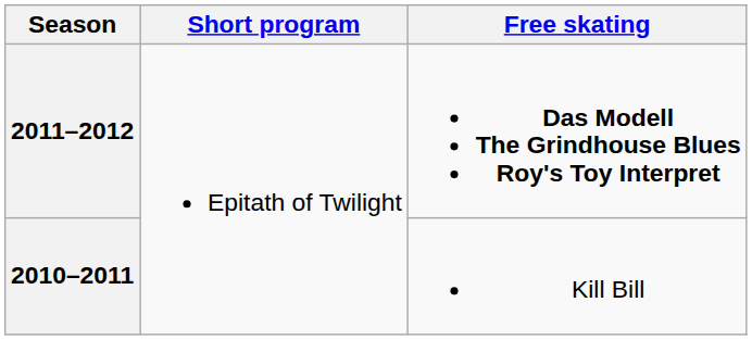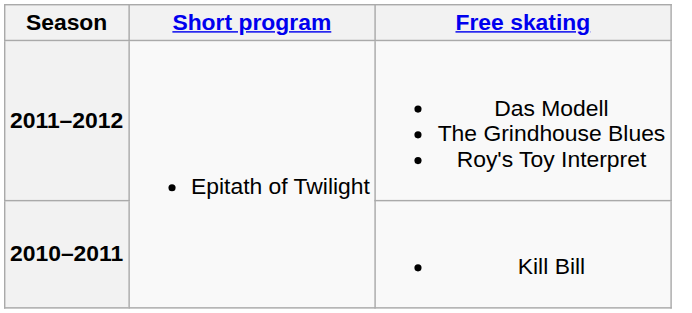2011–2012 | Free skating: bold -> normal
